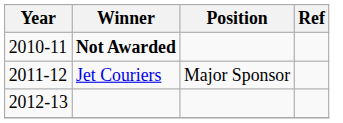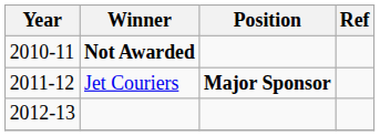Jet Couriers | Position: normal -> bold
